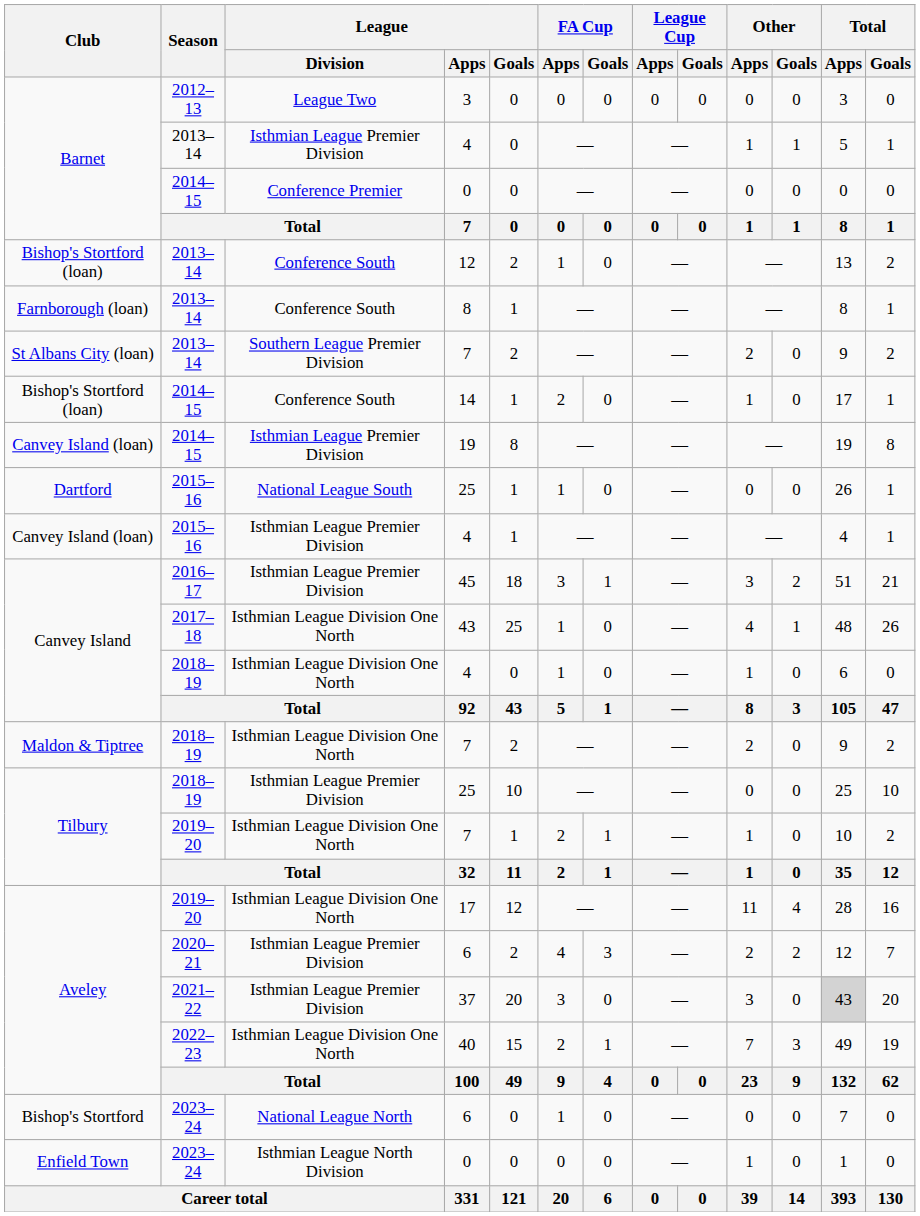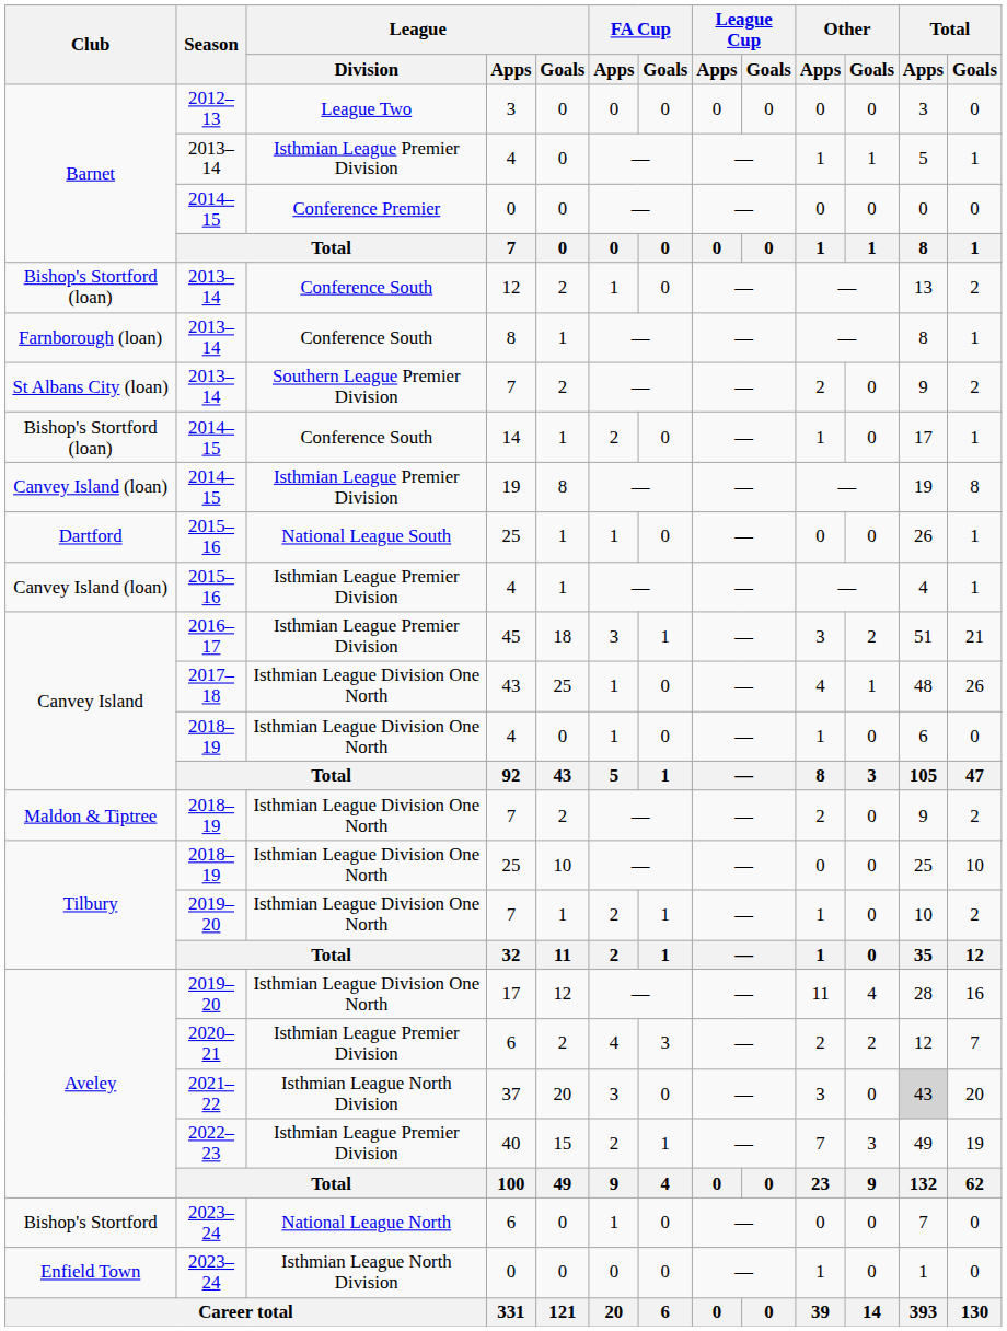Tilbury / 25 | League / Division: Isthmian League Premier Division -> Isthmian League Division One North
37 | League / Division: Isthmian League Premier Division -> Isthmian League North Division
40 | League / Division: Isthmian League Division One North -> Isthmian League Premier Division
